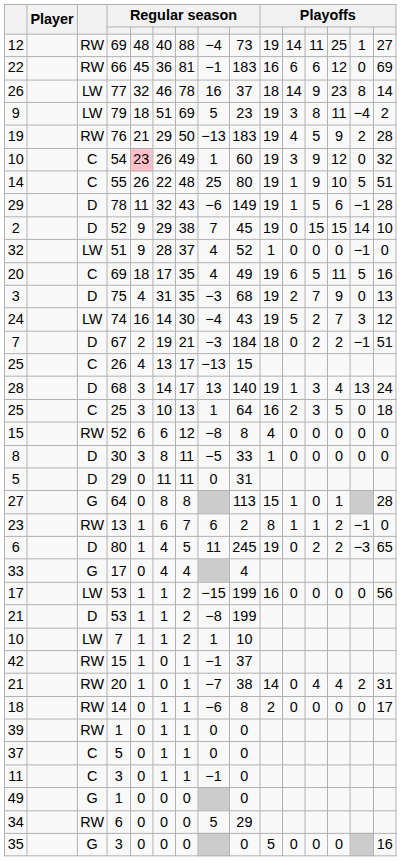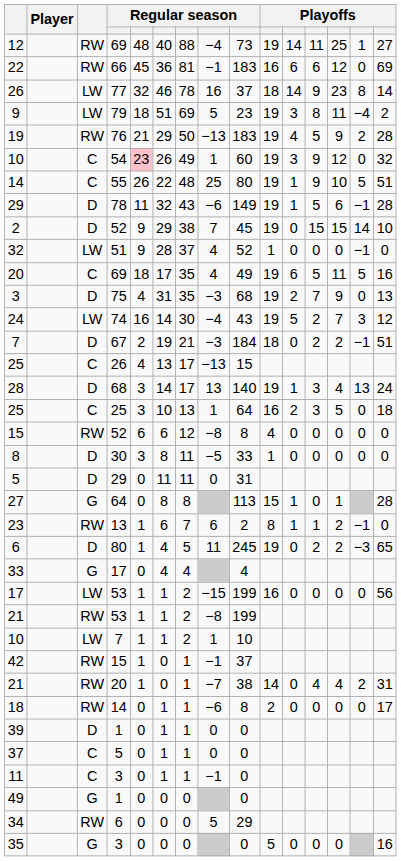21 / 53 | column 3: D -> RW
39 | column 3: RW -> D
